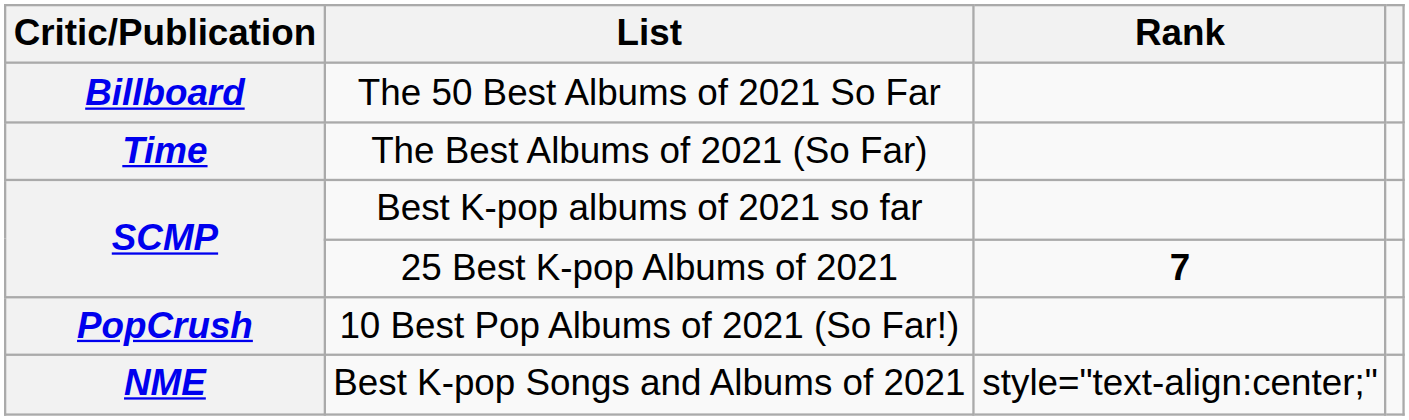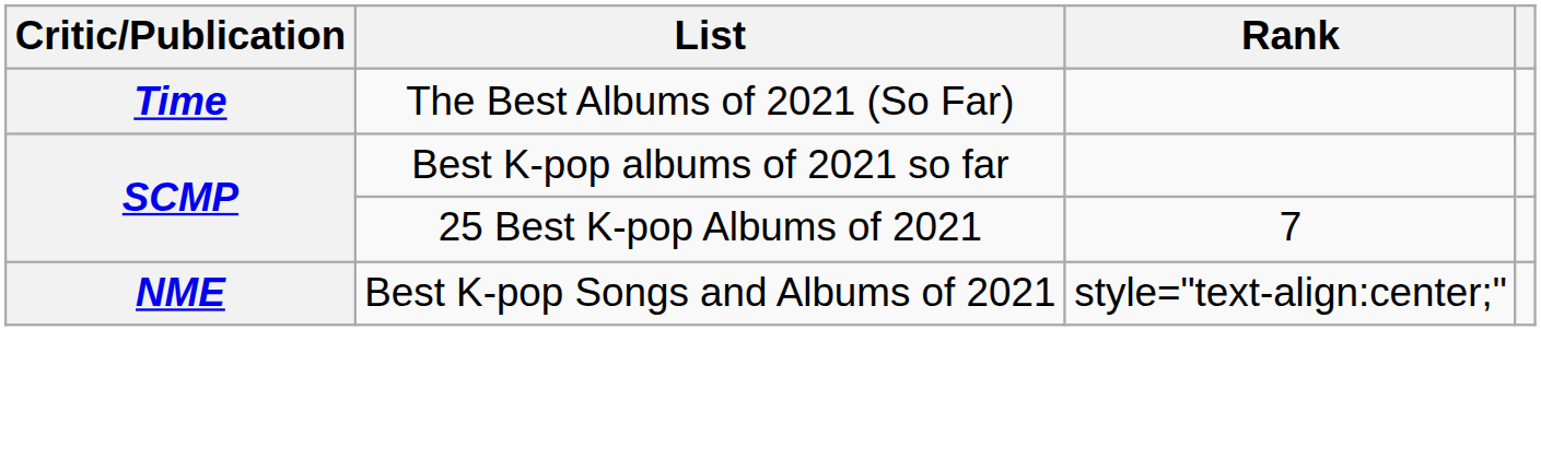- row: Billboard | The 50 Best Albums of 2021 So Far
25 Best K-pop Albums of 2021 | Rank: bold -> normal
- row: PopCrush | 10 Best Pop Albums of 2021 (So Far!)
